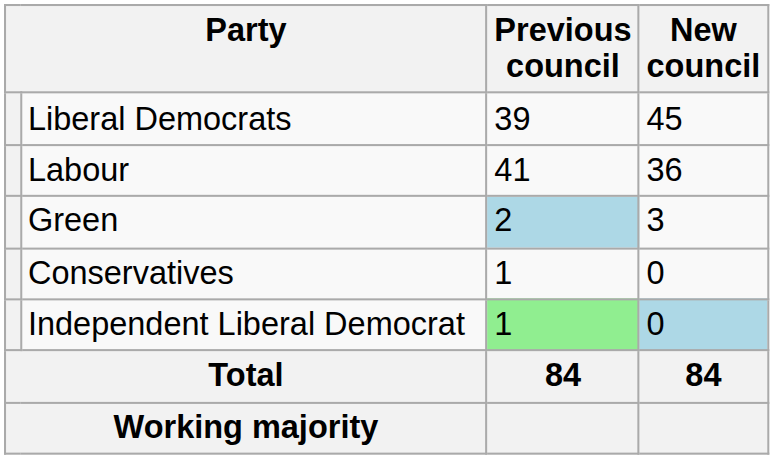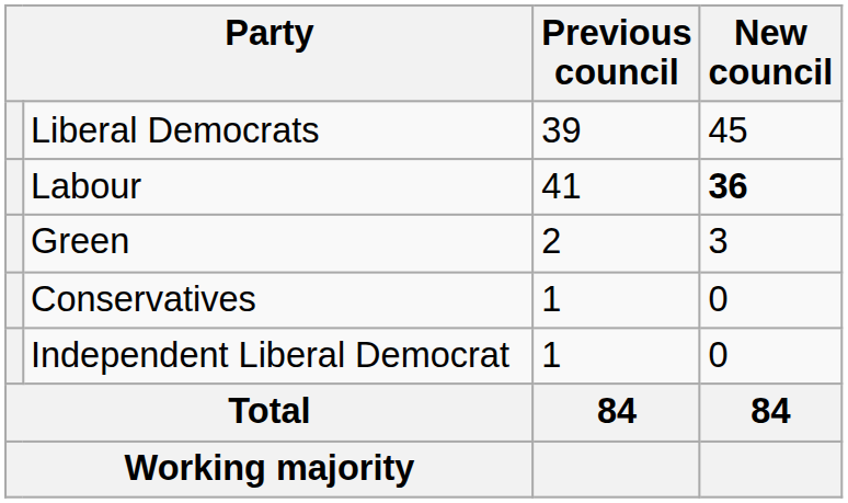Labour | New council: normal -> bold
Green | Previous council: lightblue background -> no background
Independent Liberal Democrat | Previous council: lightgreen background -> no background
Independent Liberal Democrat | New council: lightblue background -> no background
